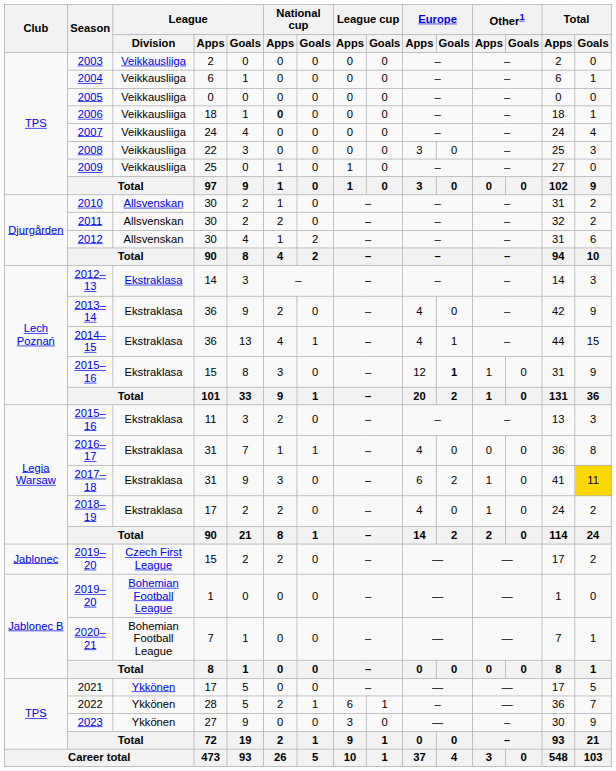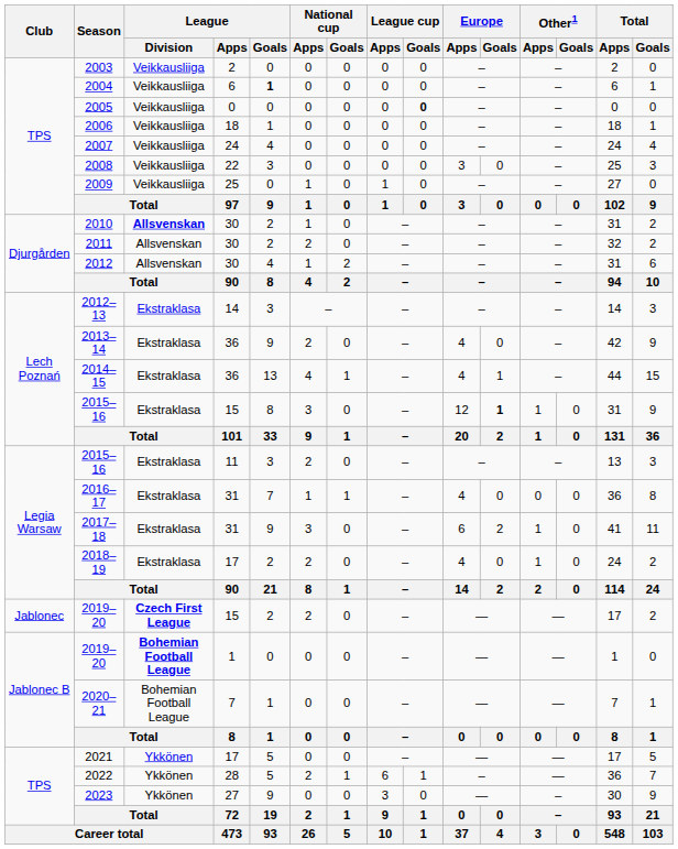2004 | League / Goals: normal -> bold
2005 | League cup / Goals: normal -> bold
2006 | National cup / Apps: bold -> normal
2010 | League / Division: normal -> bold
2017–18 | Total / Goals: gold background -> no background
2019–20 / 15 | League / Division: normal -> bold
2019–20 / 1 | League / Division: normal -> bold
